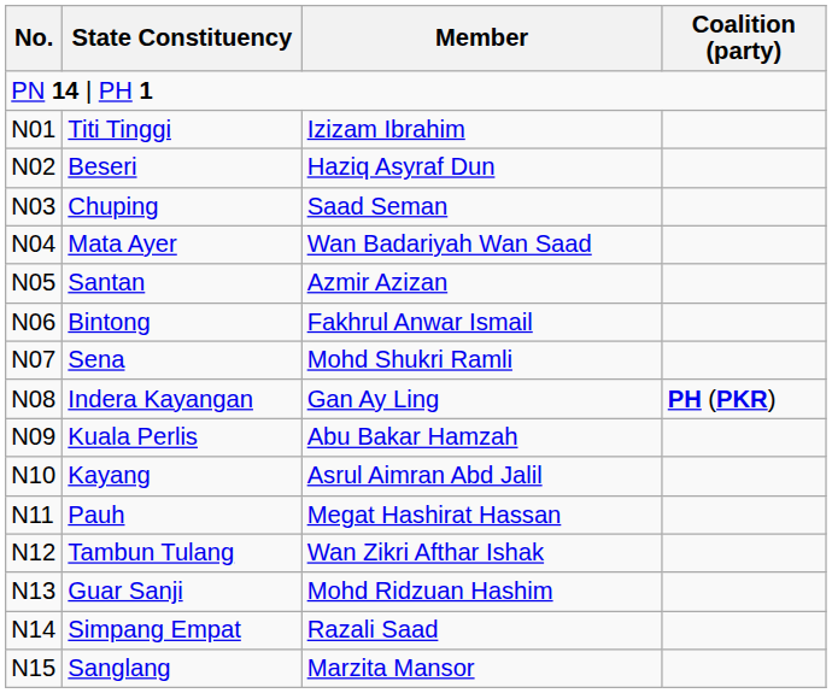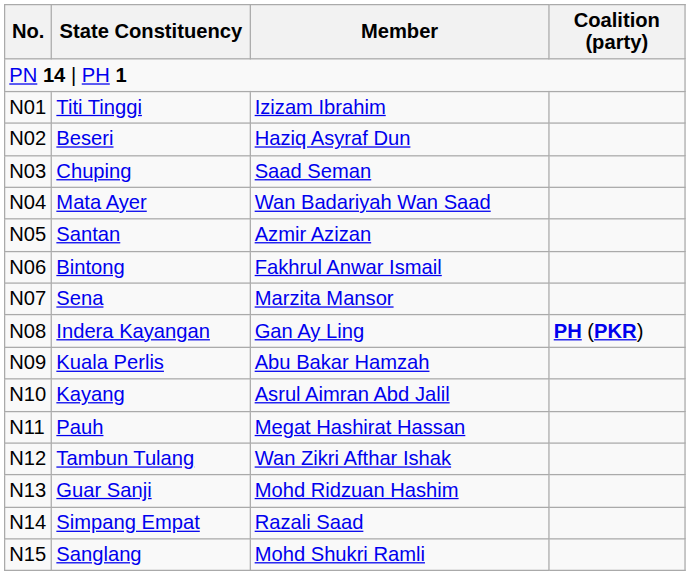Sena | Member: Mohd Shukri Ramli -> Marzita Mansor
Sanglang | Member: Marzita Mansor -> Mohd Shukri Ramli
